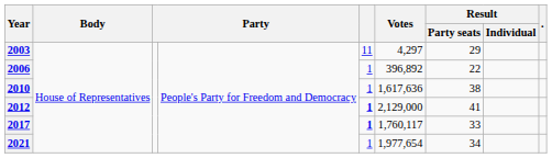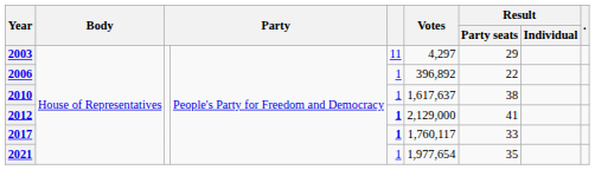2010 | Votes: 1,617,636 -> 1,617,637
2021 | Result / Party seats: 34 -> 35
